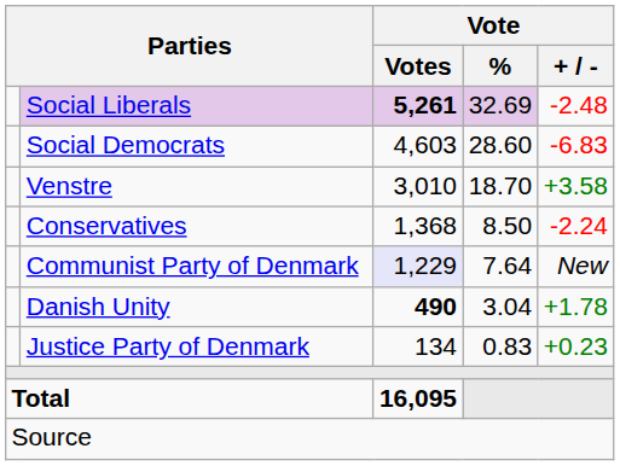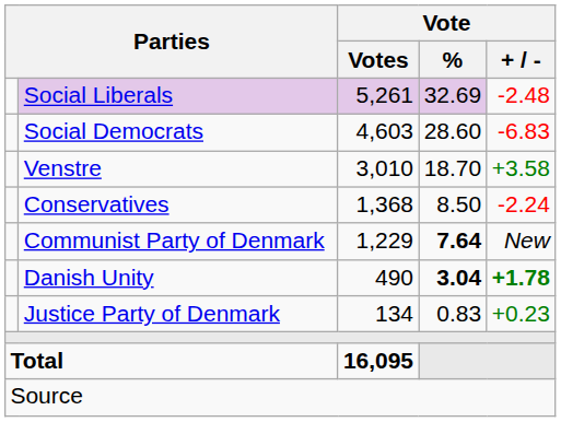Social Liberals | Vote / Votes: bold -> normal
Communist Party of Denmark | Vote / Votes: lavender background -> no background
Communist Party of Denmark | Vote / %: normal -> bold
Danish Unity | Vote / Votes: bold -> normal
Danish Unity | Vote / %: normal -> bold
Danish Unity | Vote / + / -: normal -> bold
